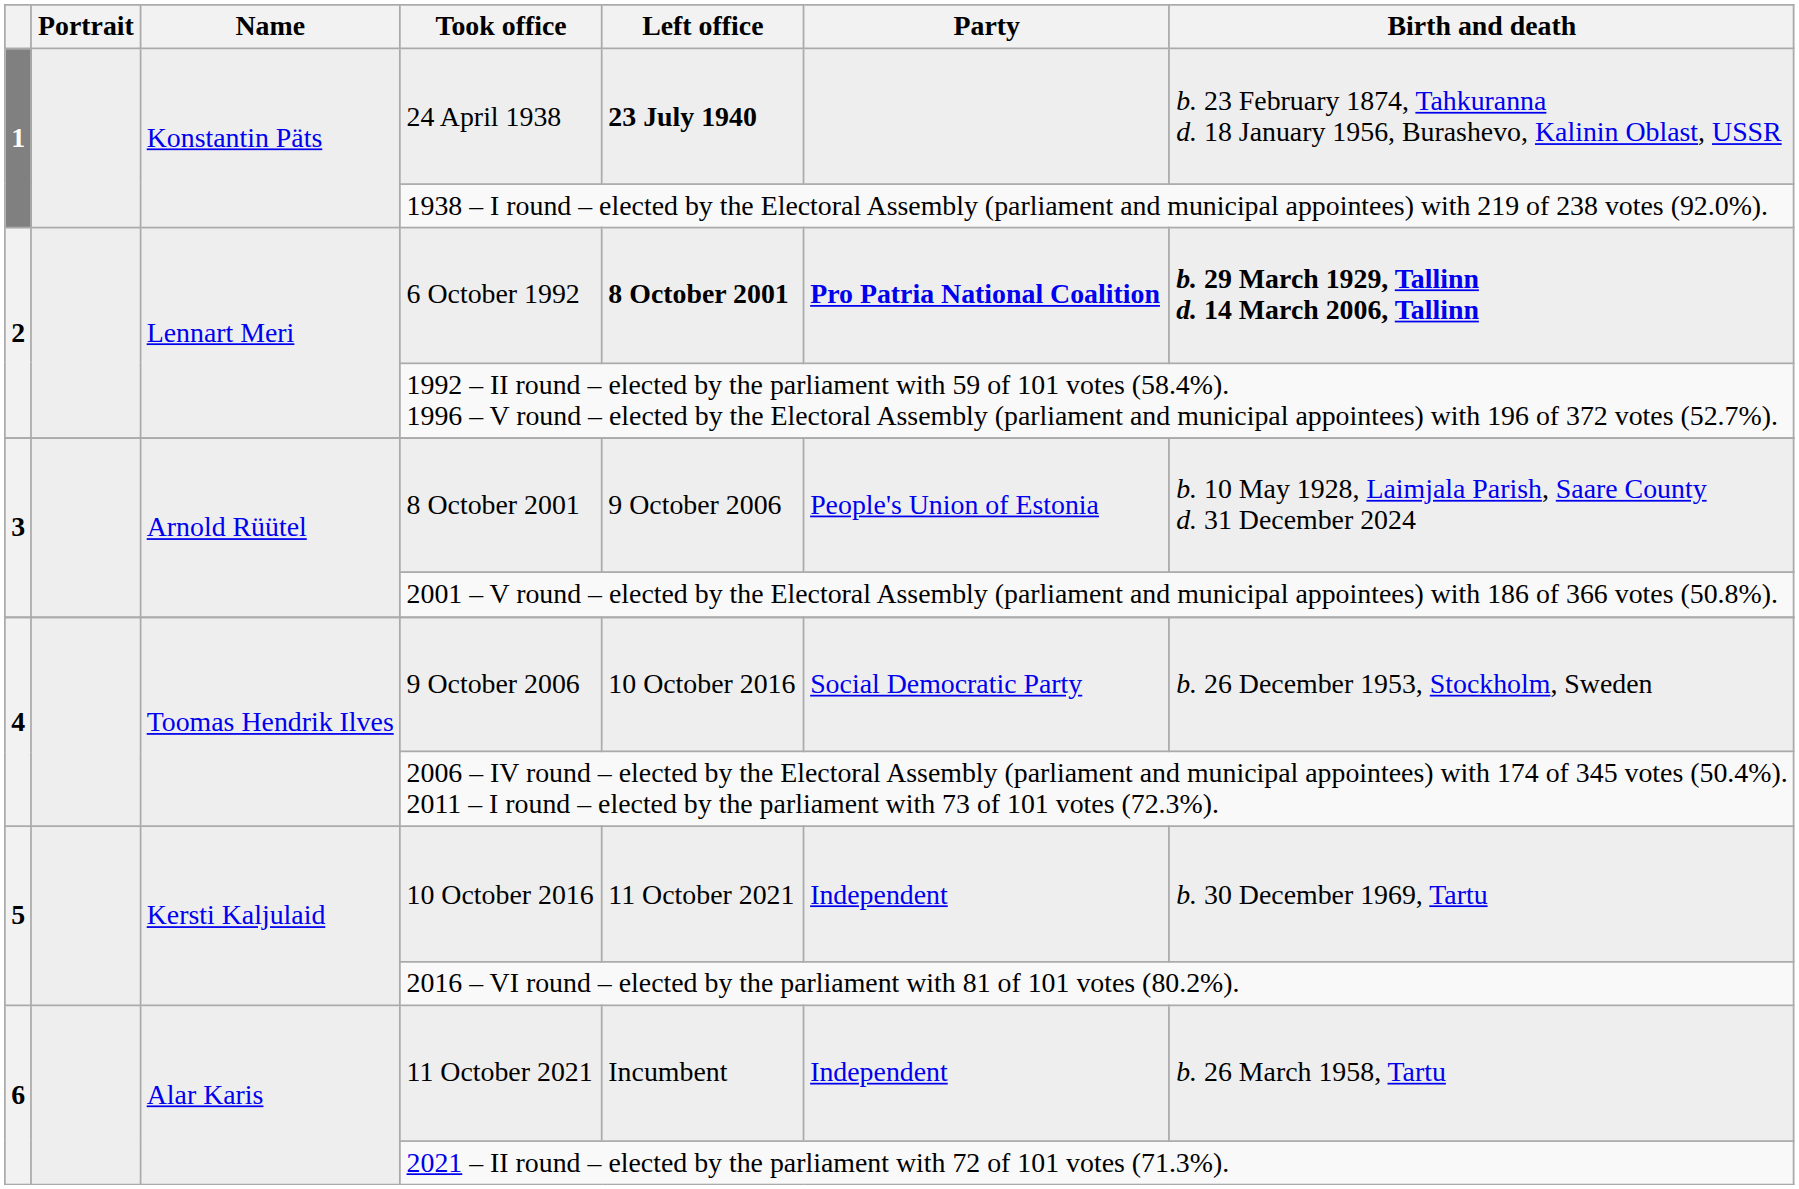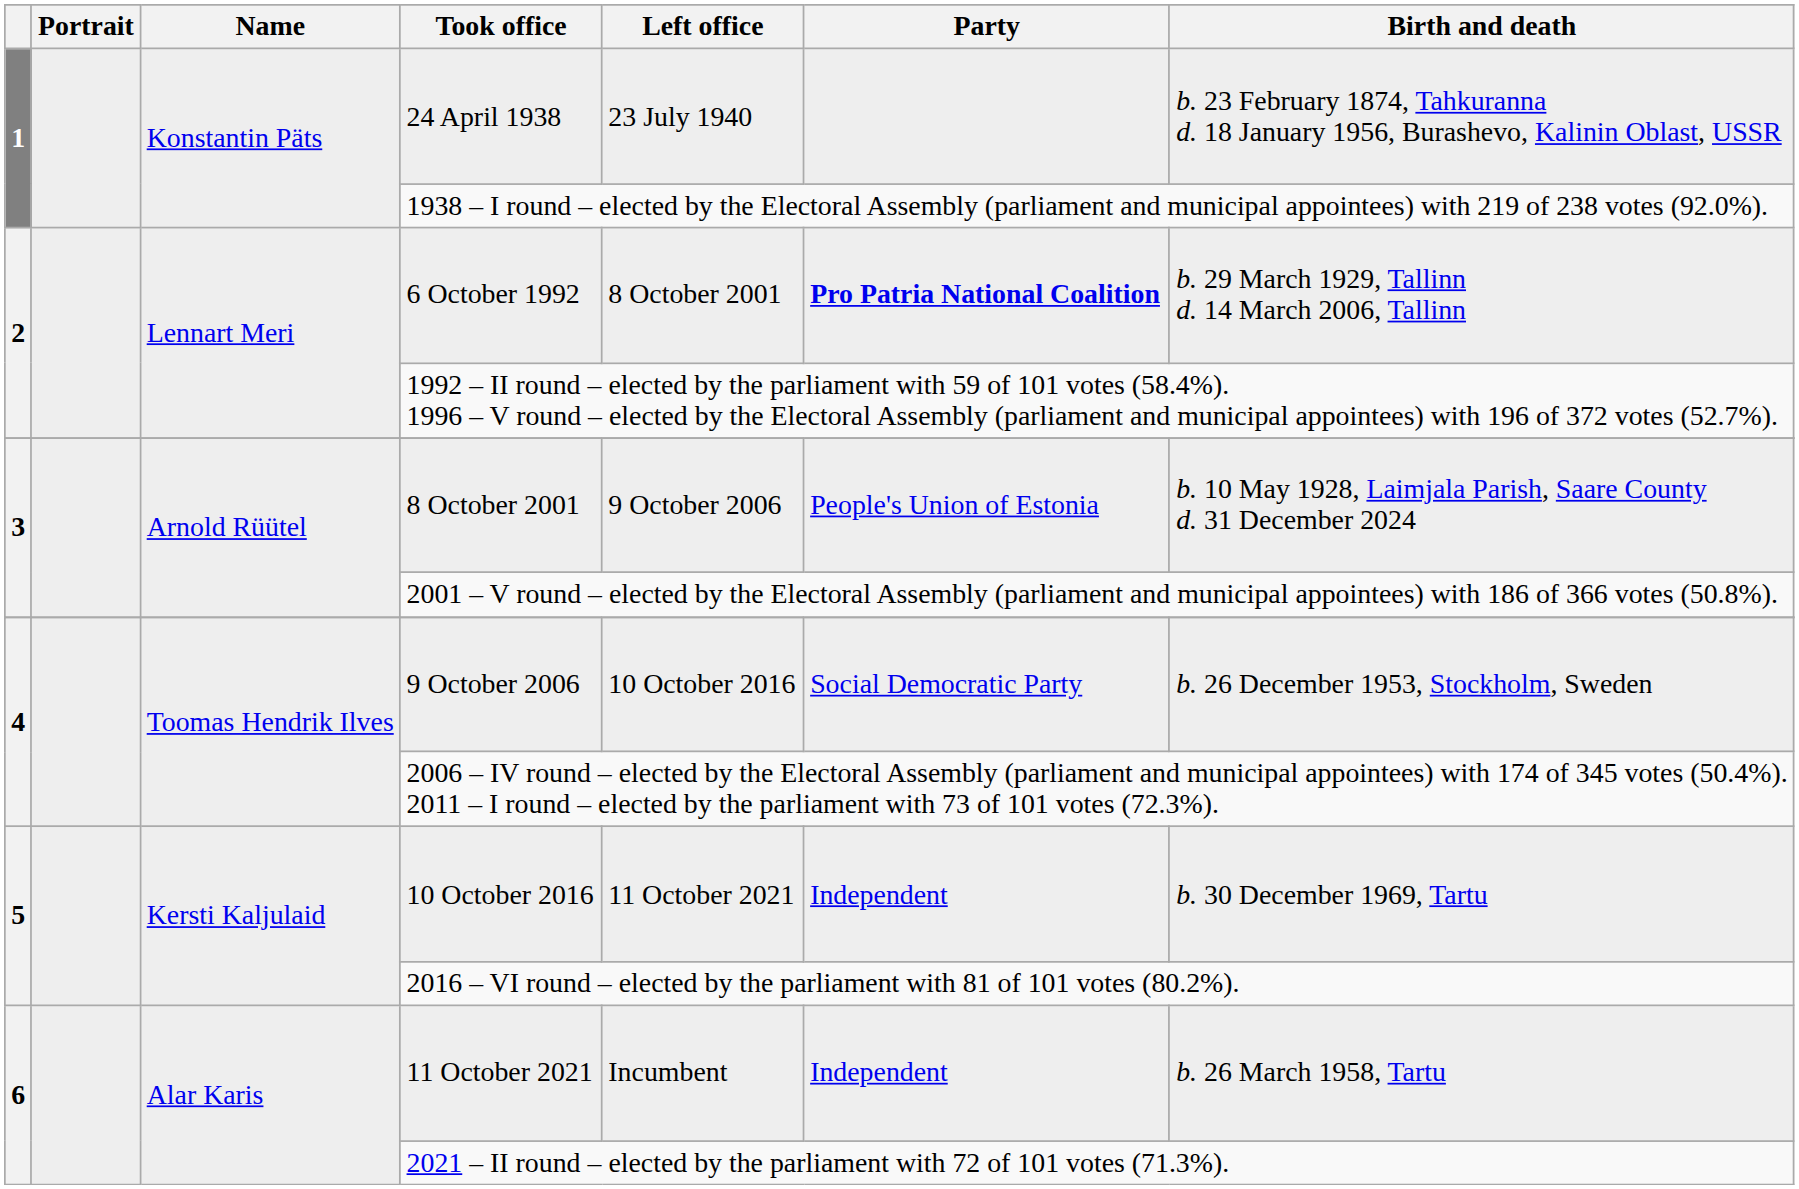24 April 1938 | Left office: bold -> normal
6 October 1992 | Left office: bold -> normal
6 October 1992 | Birth and death: bold -> normal
